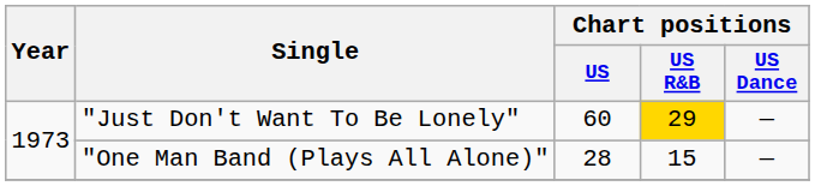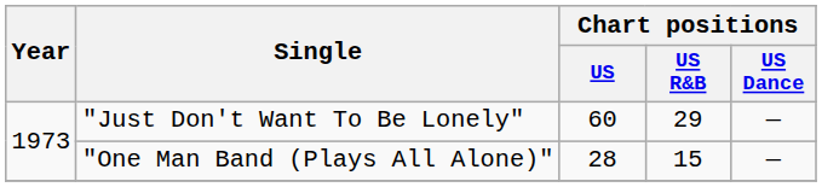"Just Don't Want To Be Lonely" | Chart positions / US R&B: gold background -> no background
